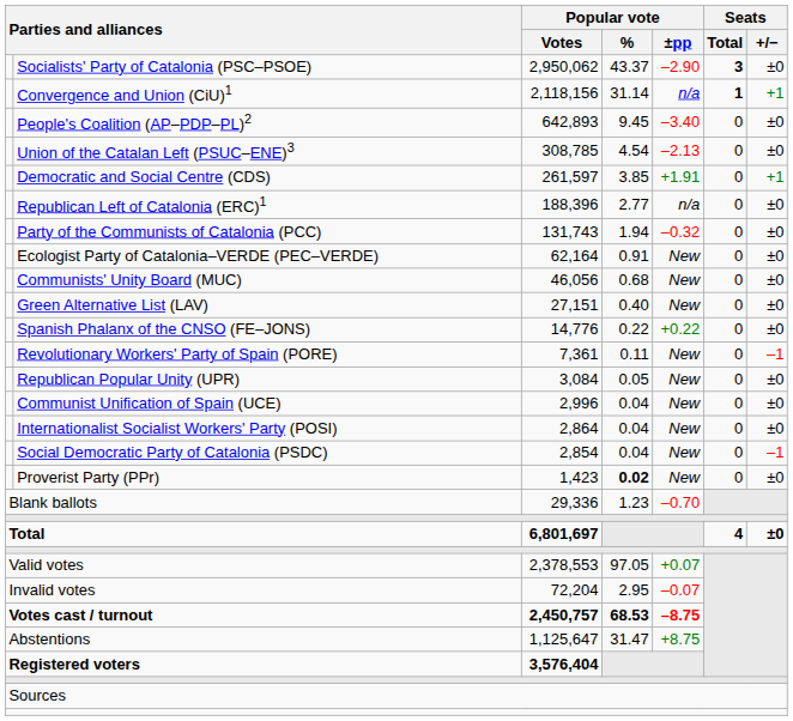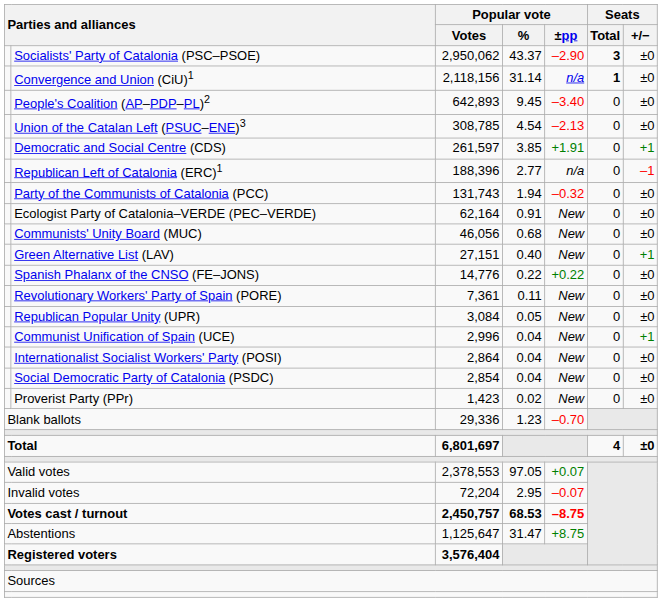Convergence and Union (CiU)1 | Seats / +/−: +1 -> ±0
Republican Left of Catalonia (ERC)1 | Seats / +/−: ±0 -> –1
Green Alternative List (LAV) | Seats / +/−: ±0 -> +1
Revolutionary Workers' Party of Spain (PORE) | Seats / +/−: –1 -> ±0
Communist Unification of Spain (UCE) | Seats / +/−: ±0 -> +1
Social Democratic Party of Catalonia (PSDC) | Seats / +/−: –1 -> ±0
Proverist Party (PPr) | Popular vote / %: bold -> normal
